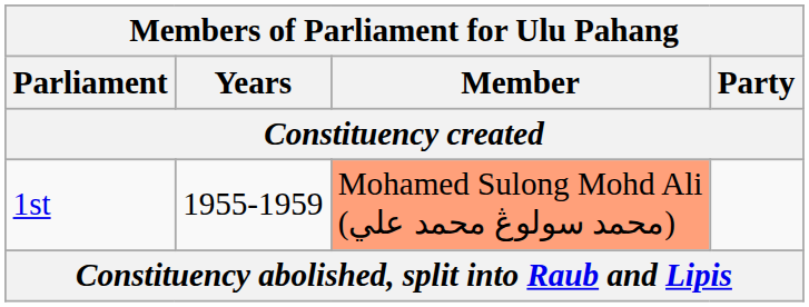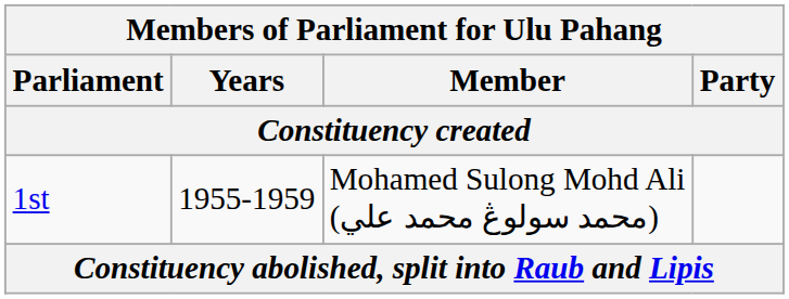1st | Member: lightsalmon background -> no background
